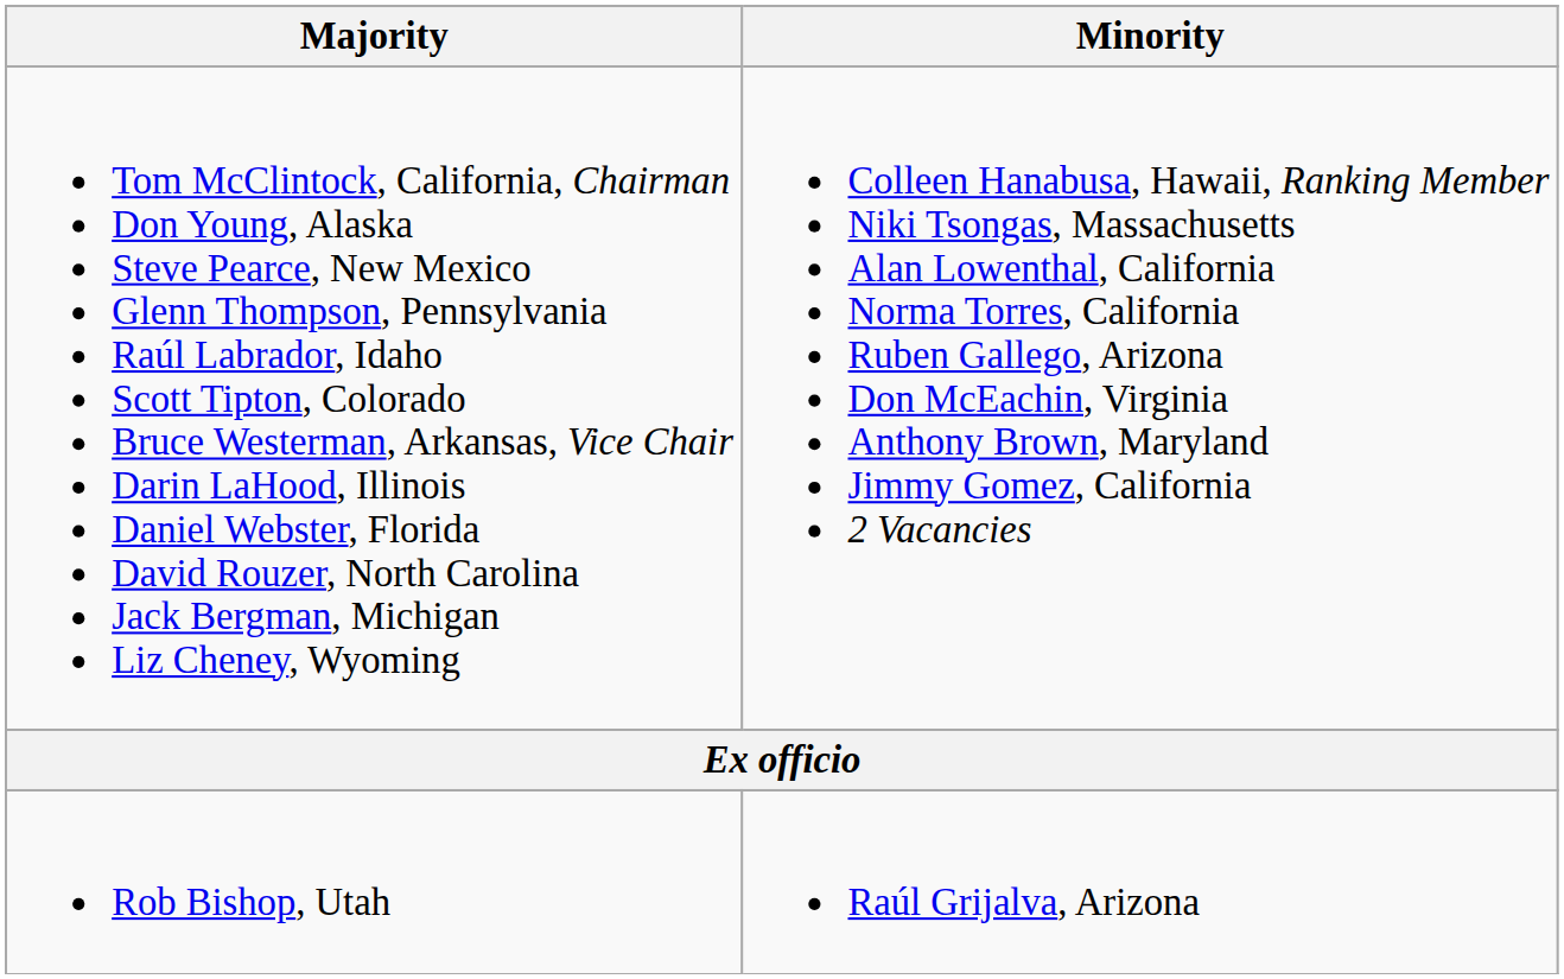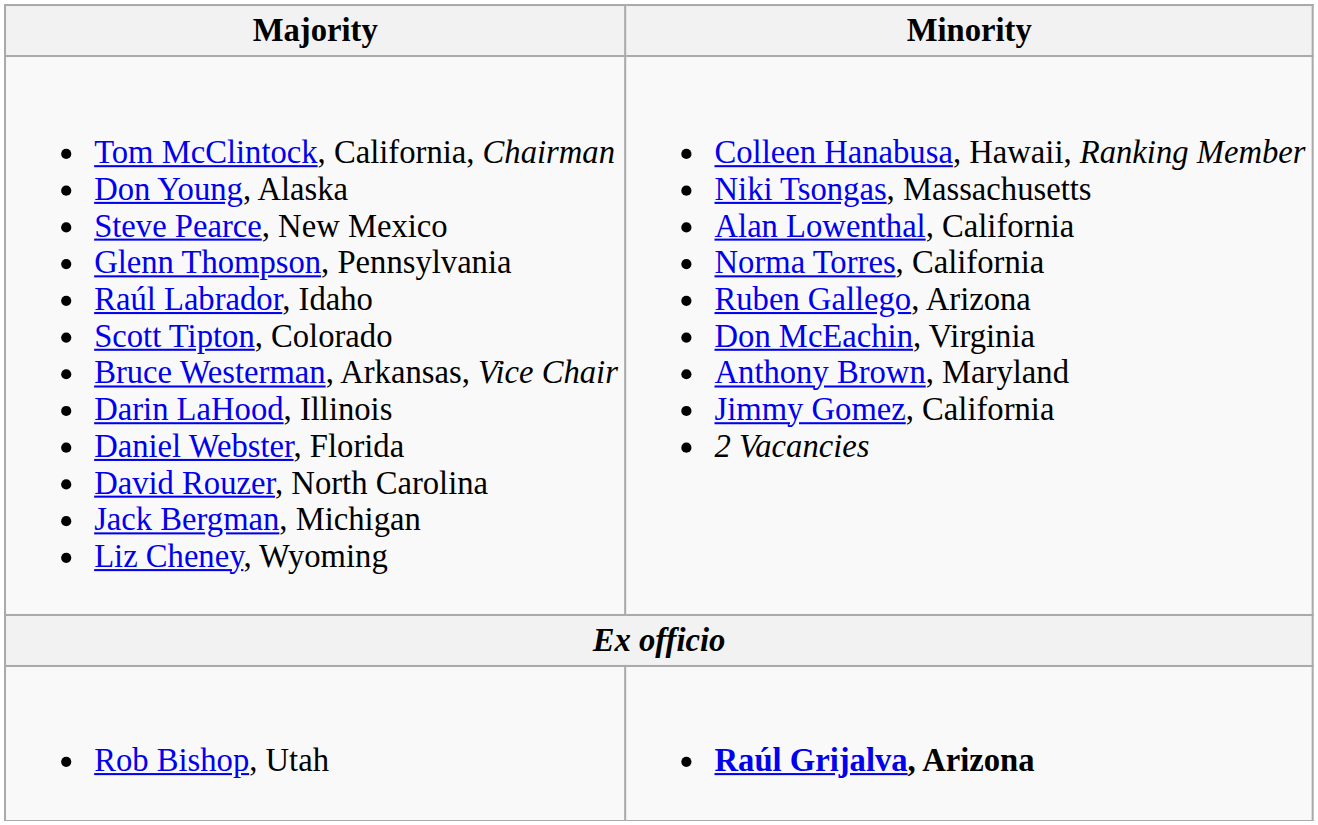Rob Bishop, Utah | Minority: normal -> bold
